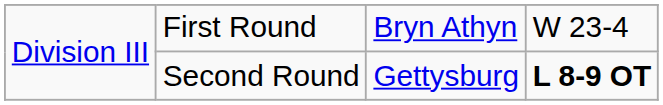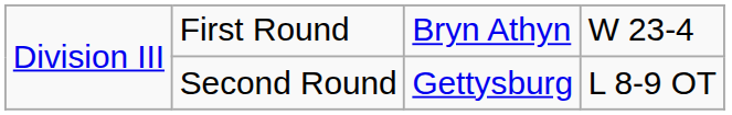Division III / Second Round | column 4: bold -> normal
